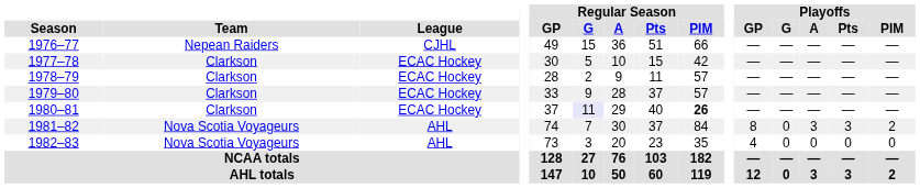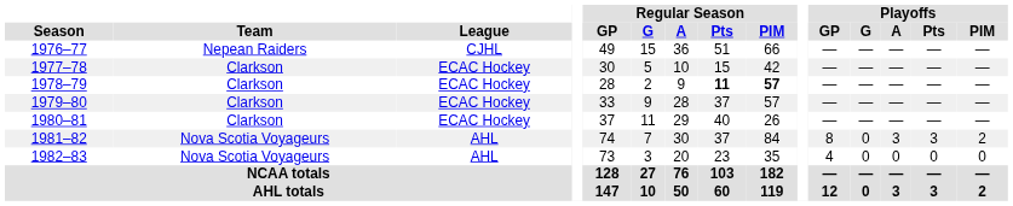1978–79 | Regular Season / Pts: normal -> bold
1978–79 | Regular Season / PIM: normal -> bold
1980–81 | Regular Season / G: lavender background -> no background
1980–81 | Regular Season / PIM: bold -> normal
